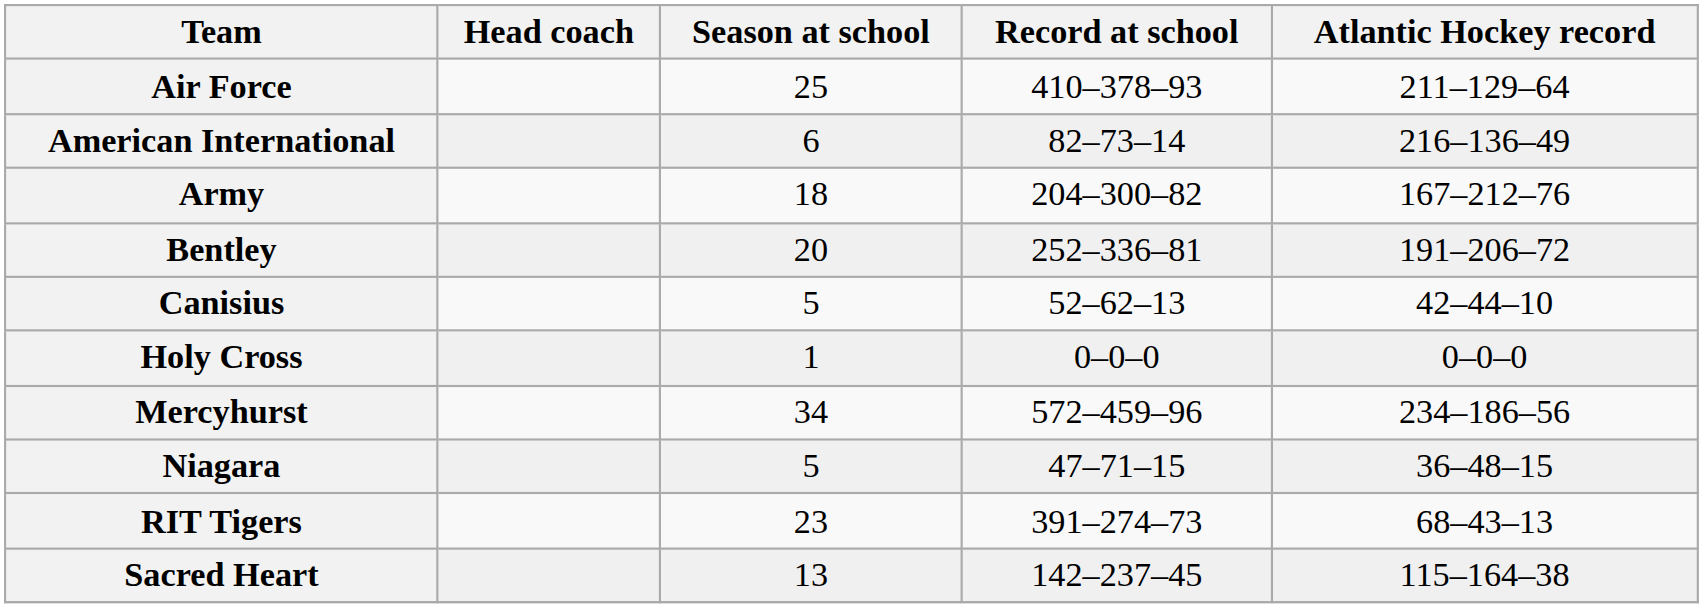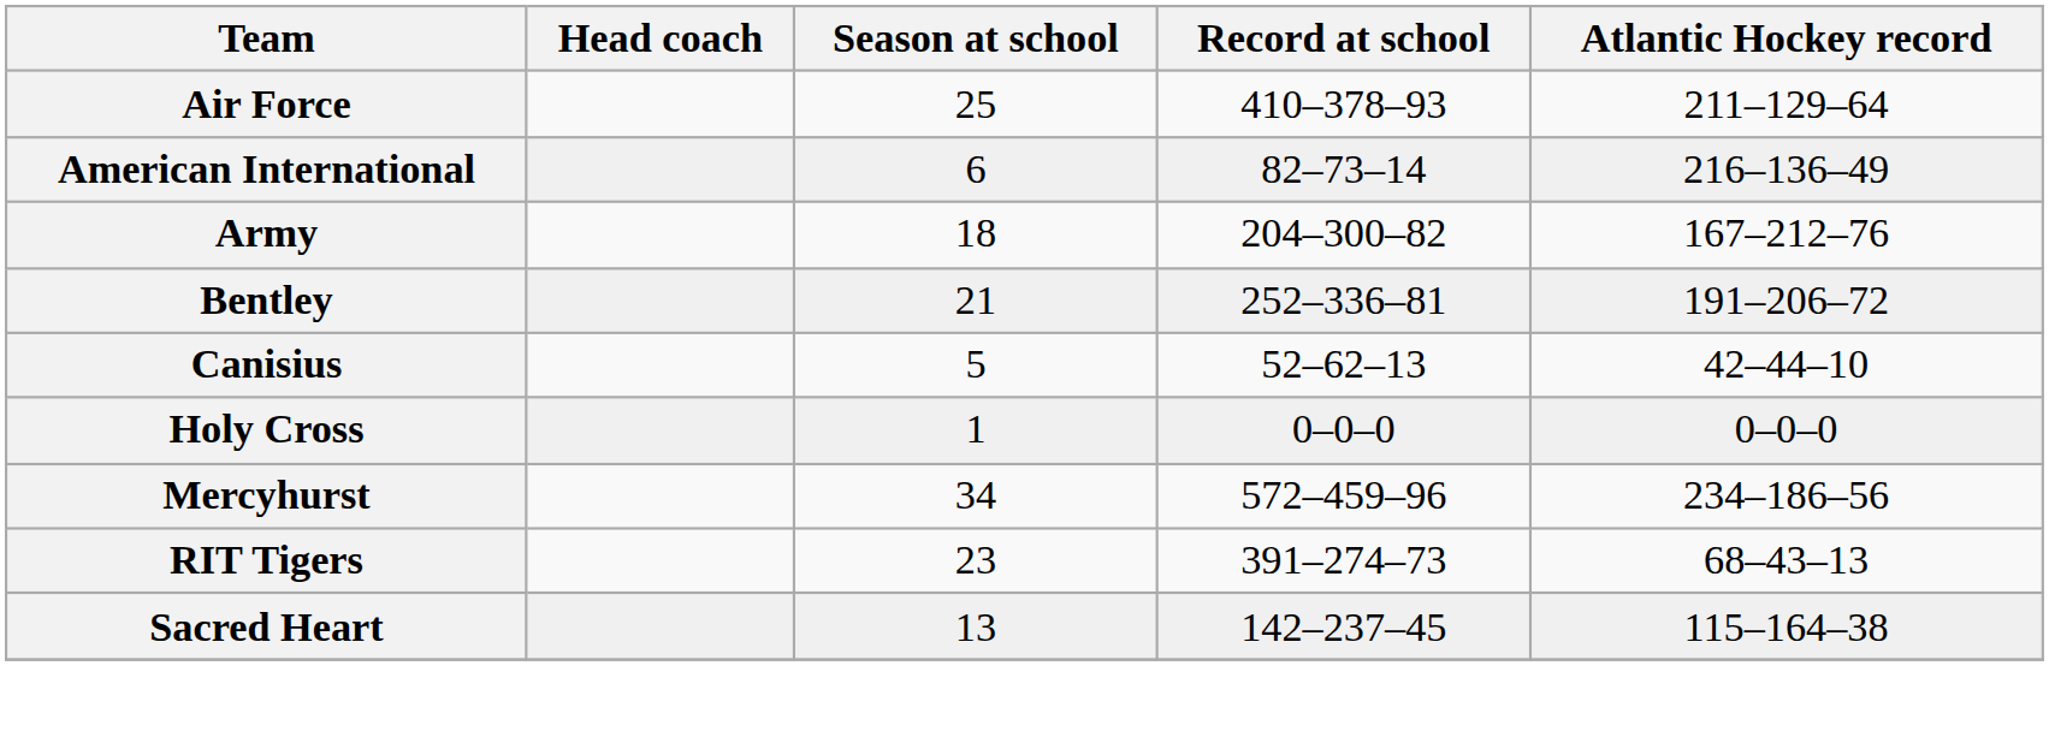Bentley | Season at school: 20 -> 21
- row: Niagara | 5 | 47–71–15 | 36–48–15
